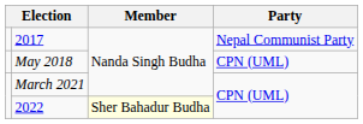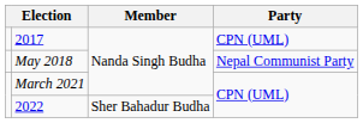2017 | Party: Nepal Communist Party -> CPN (UML)
May 2018 | Party: CPN (UML) -> Nepal Communist Party
2022 | Member: lightyellow background -> no background
